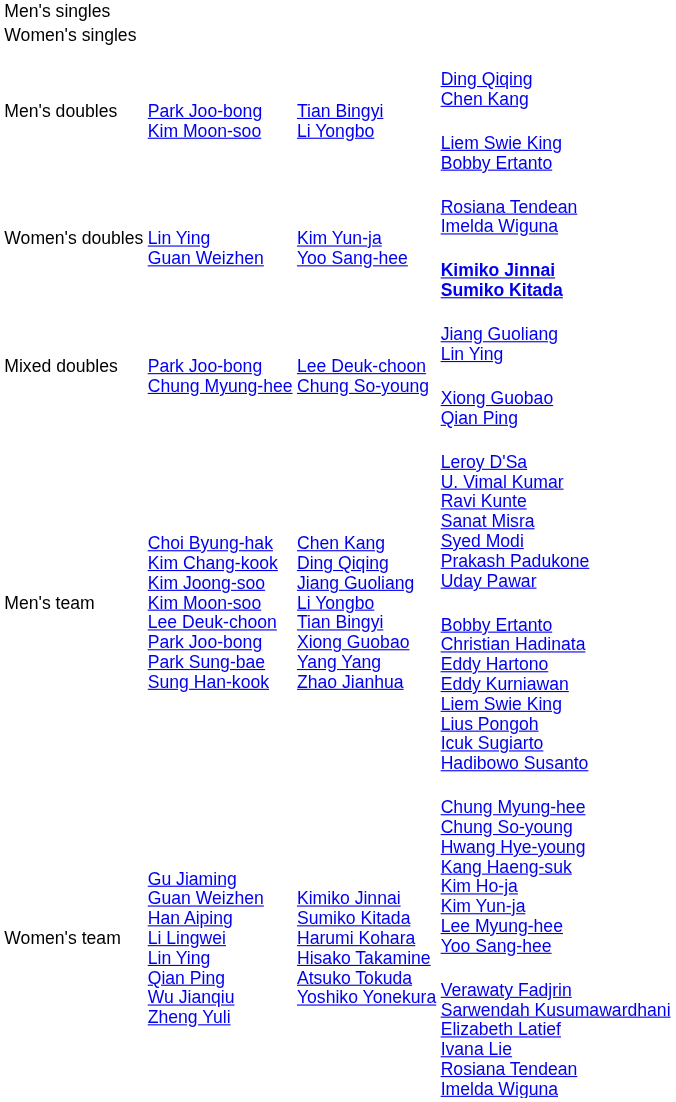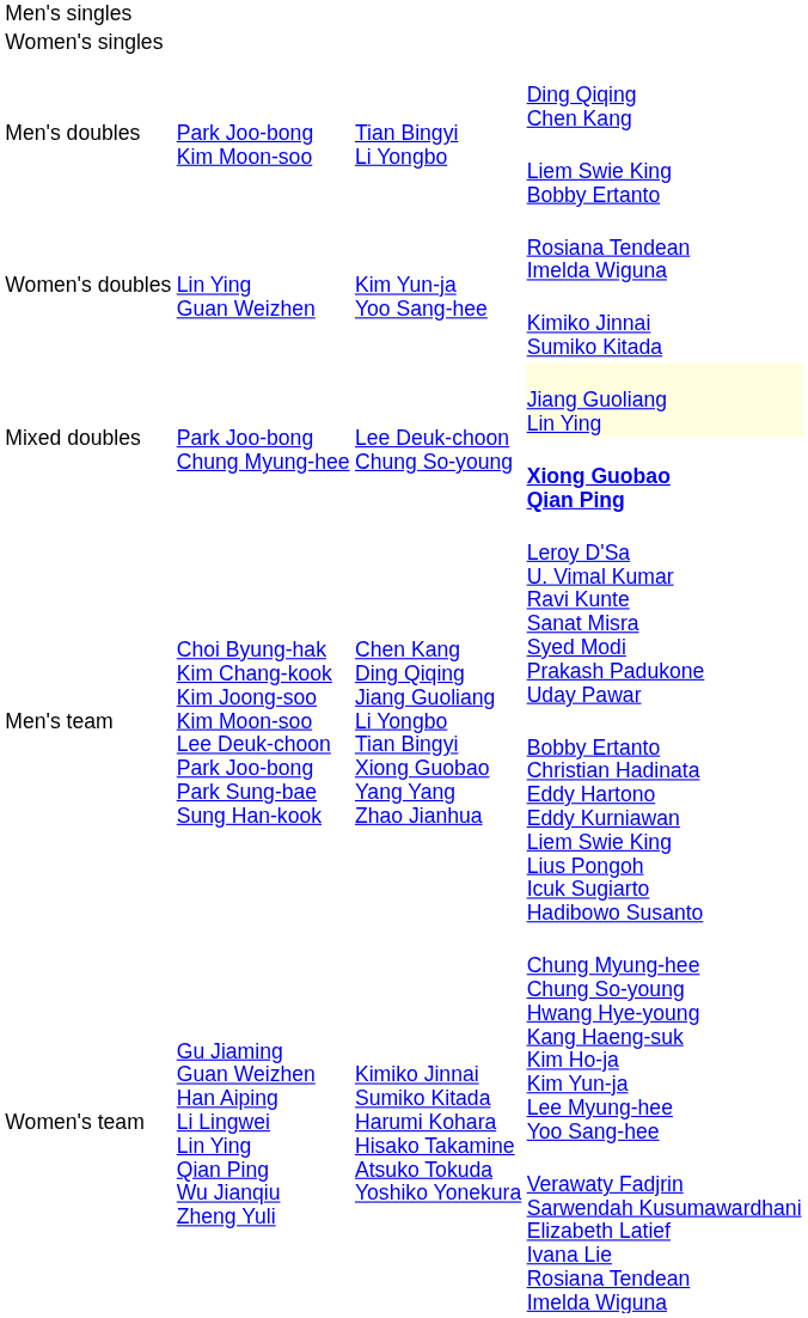Kimiko Jinnai Sumiko Kitada | column 4: bold -> normal
Jiang Guoliang Lin Ying | column 4: no background -> lightyellow background
Xiong Guobao Qian Ping | column 4: normal -> bold
